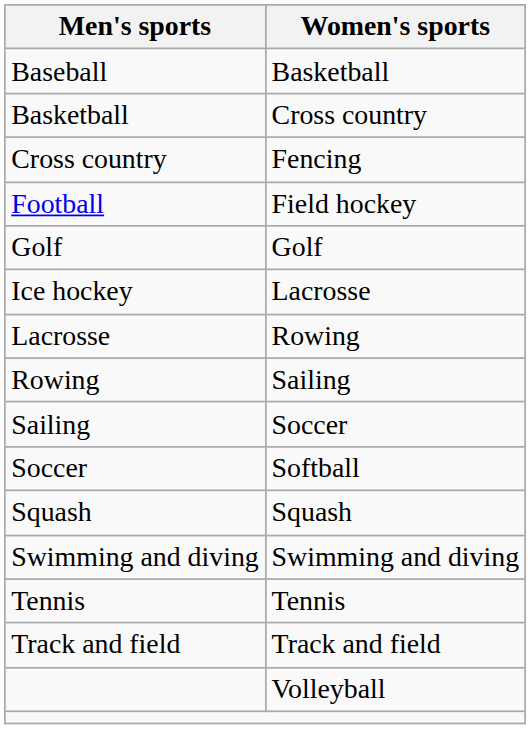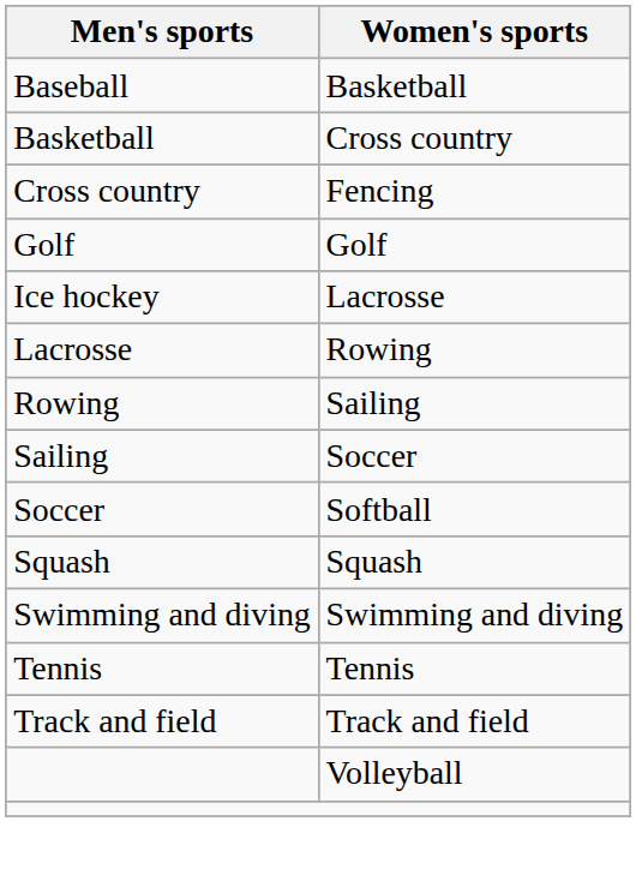- row: Football | Field hockey
